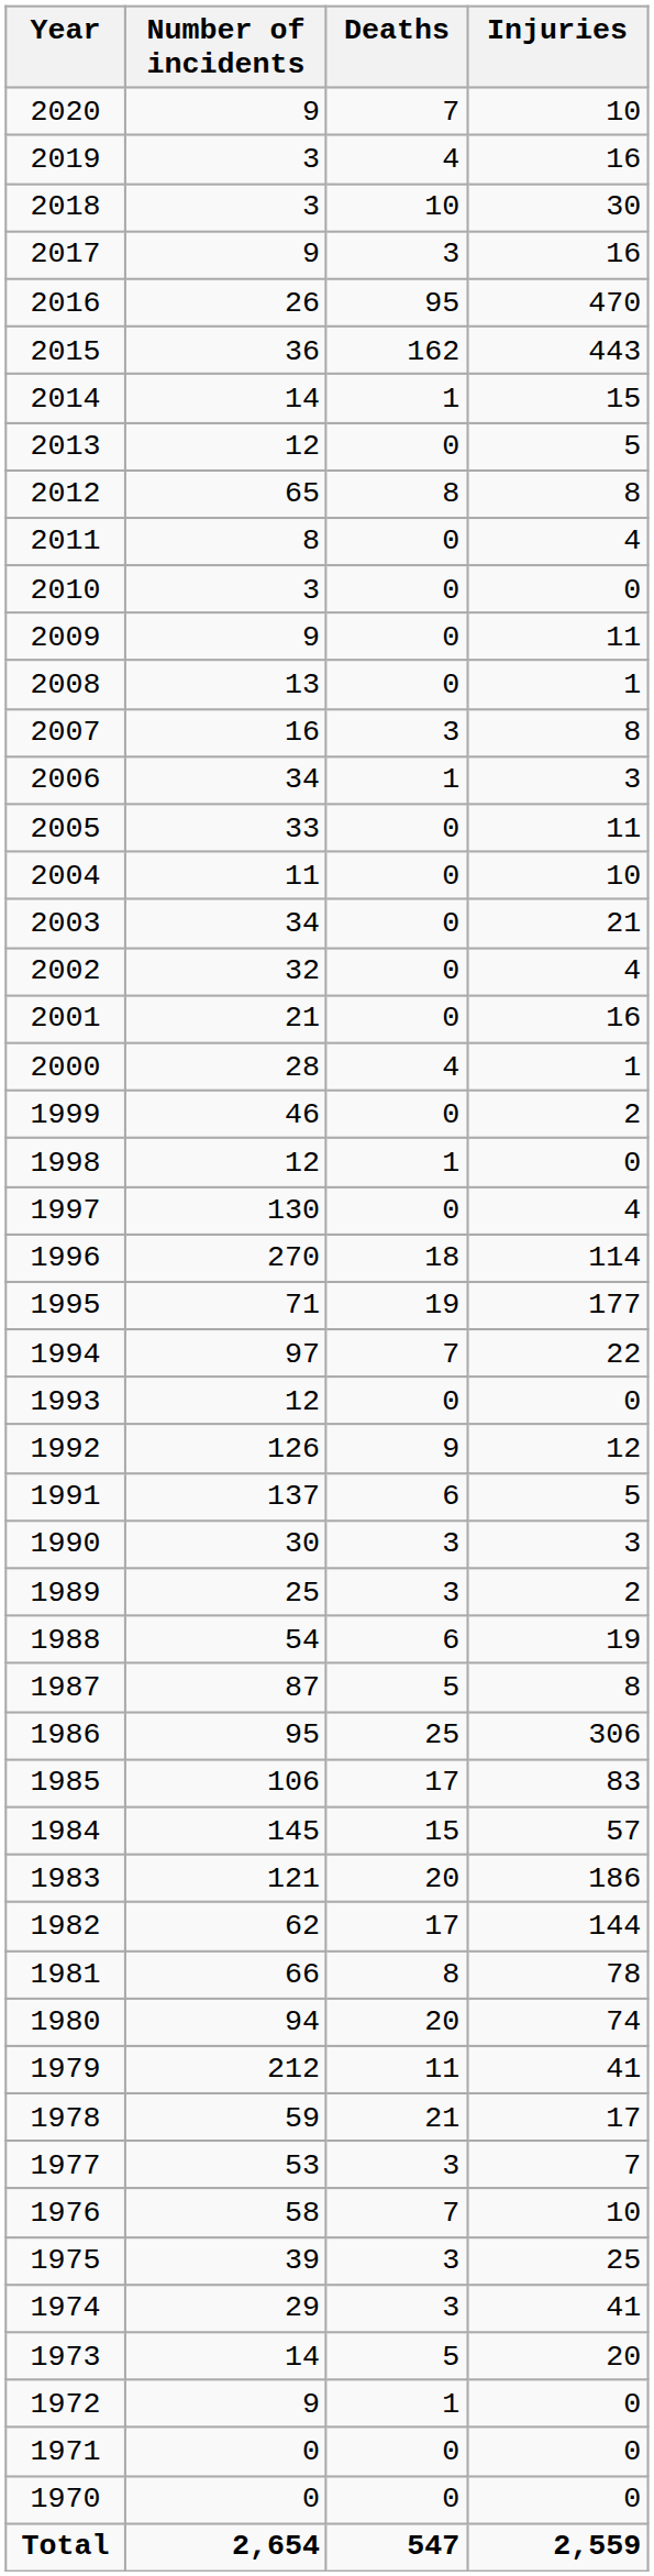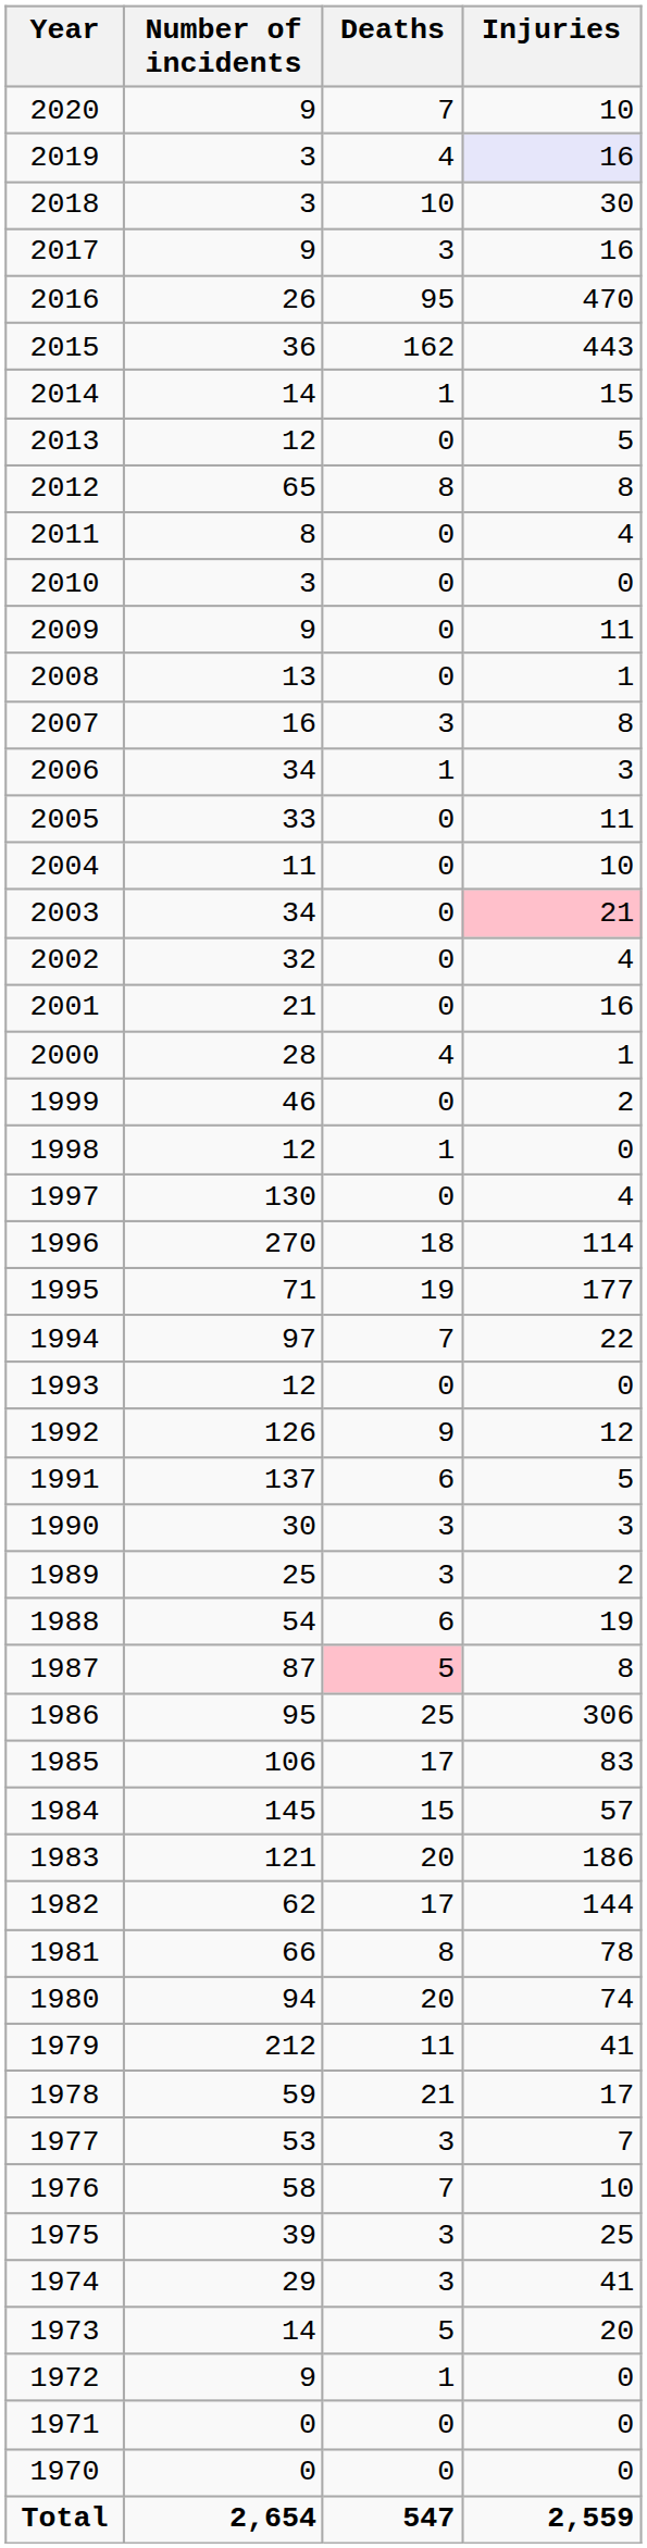2019 | Injuries: no background -> lavender background
2003 | Injuries: no background -> pink background
1987 | Deaths: no background -> pink background
